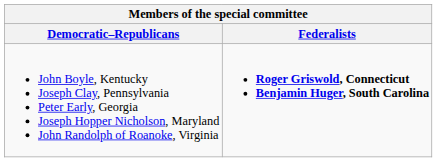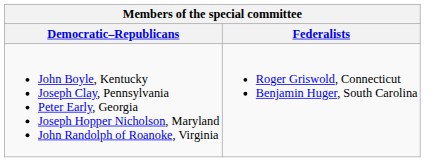row 3 | Federalists: bold -> normal
